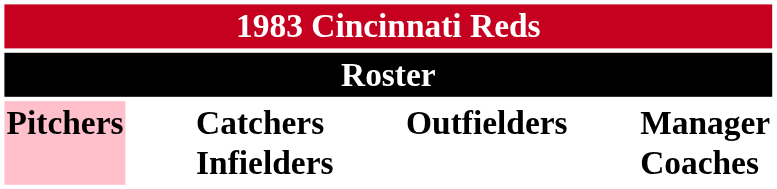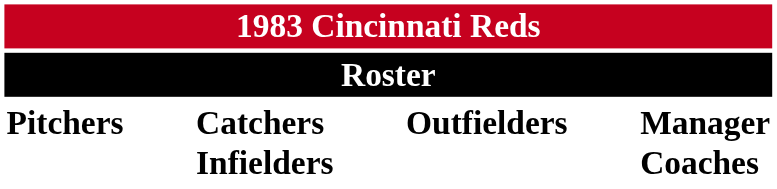Pitchers | column 1: pink background -> no background
